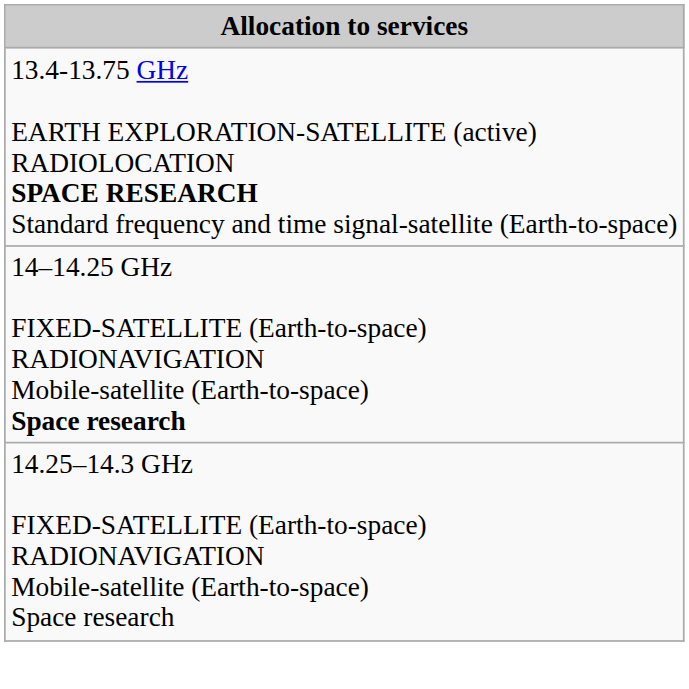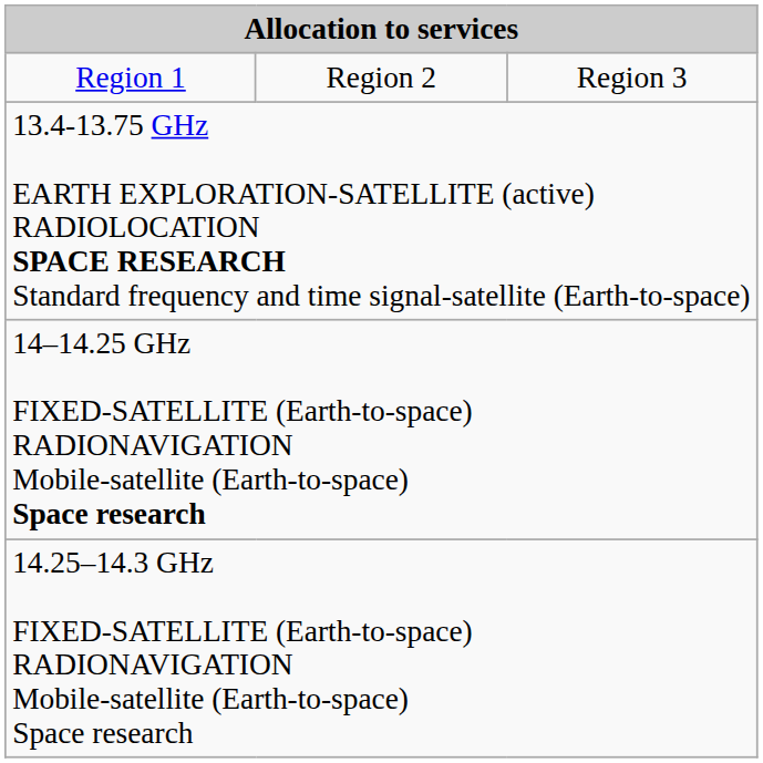+ row: Region 1 | Region 2 | Region 3
